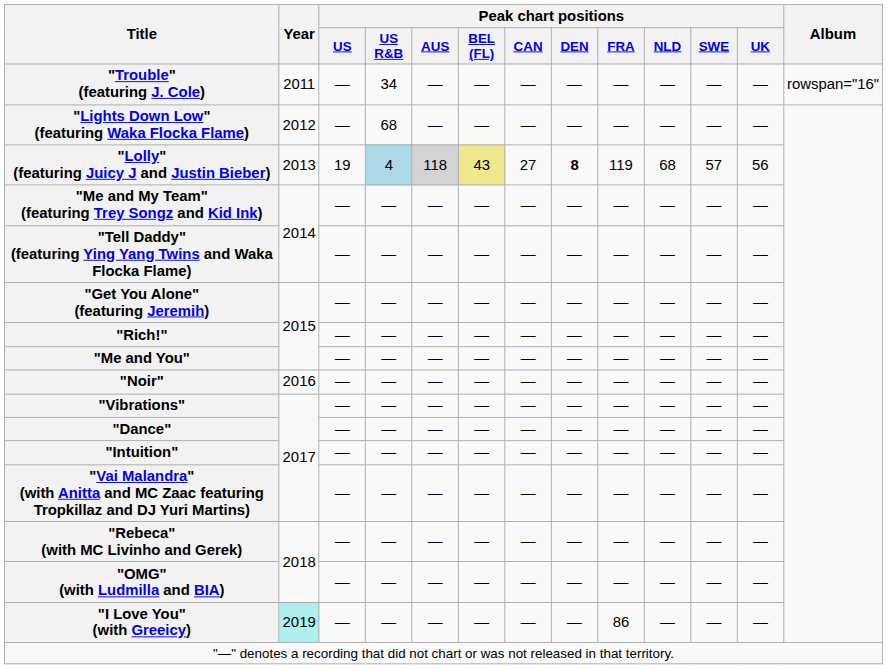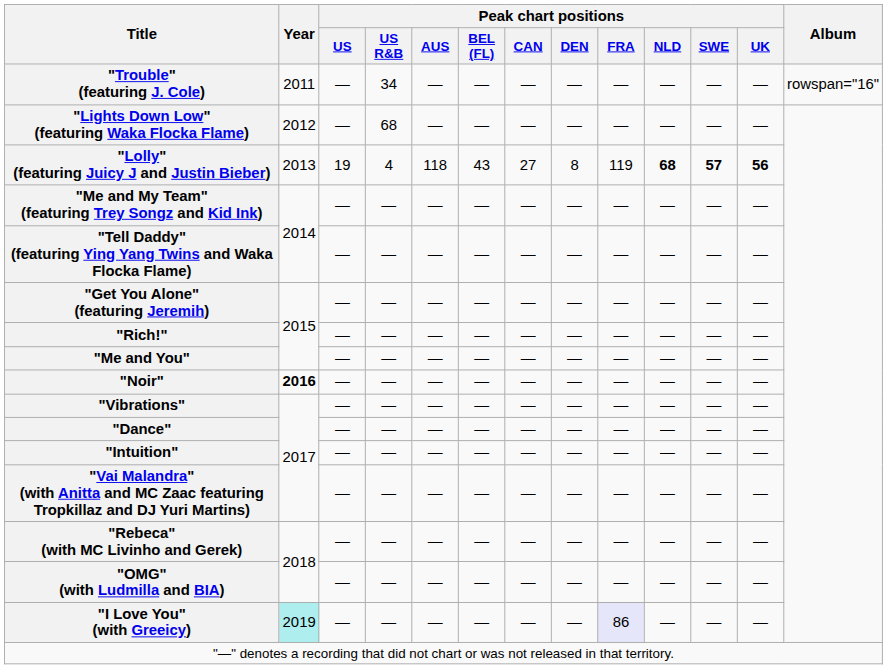"Lolly" (featuring Juicy J and Justin Bieber) | Peak chart positions / US R&B: lightblue background -> no background
"Lolly" (featuring Juicy J and Justin Bieber) | Peak chart positions / AUS: lightgrey background -> no background
"Lolly" (featuring Juicy J and Justin Bieber) | Peak chart positions / BEL (FL): khaki background -> no background
"Lolly" (featuring Juicy J and Justin Bieber) | Peak chart positions / DEN: bold -> normal
"Lolly" (featuring Juicy J and Justin Bieber) | Peak chart positions / NLD: normal -> bold
"Lolly" (featuring Juicy J and Justin Bieber) | Peak chart positions / SWE: normal -> bold
"Lolly" (featuring Juicy J and Justin Bieber) | Peak chart positions / UK: normal -> bold
"Noir" | Year: normal -> bold
"I Love You" (with Greeicy) | Peak chart positions / FRA: no background -> lavender background
